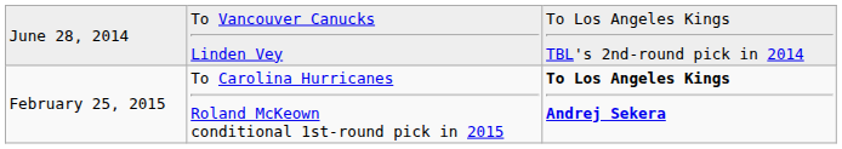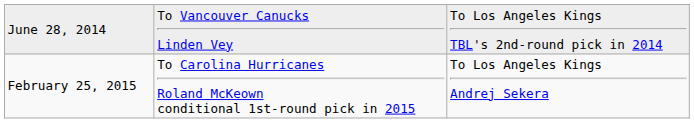February 25, 2015 | column 3: bold -> normal
